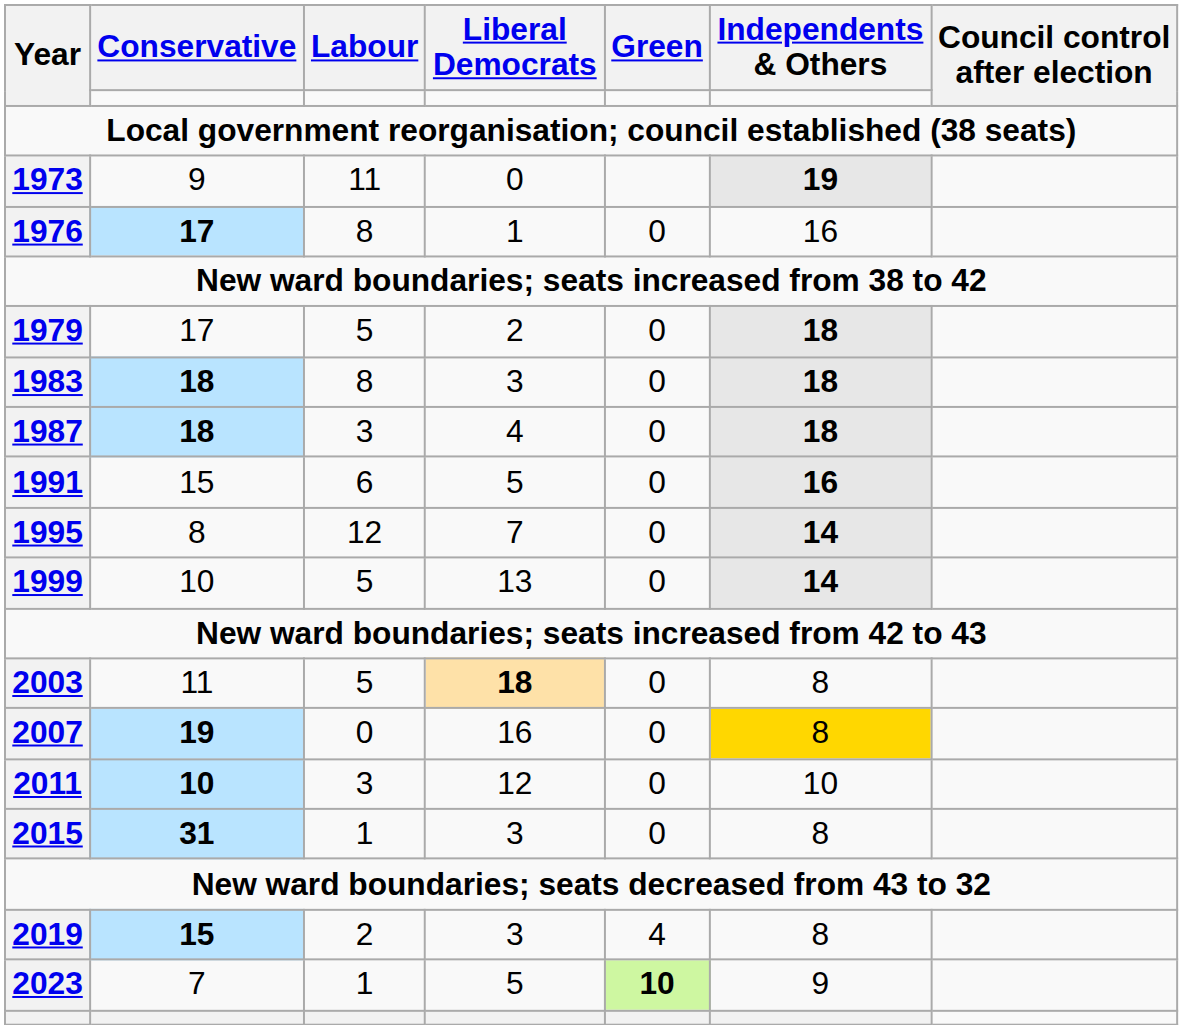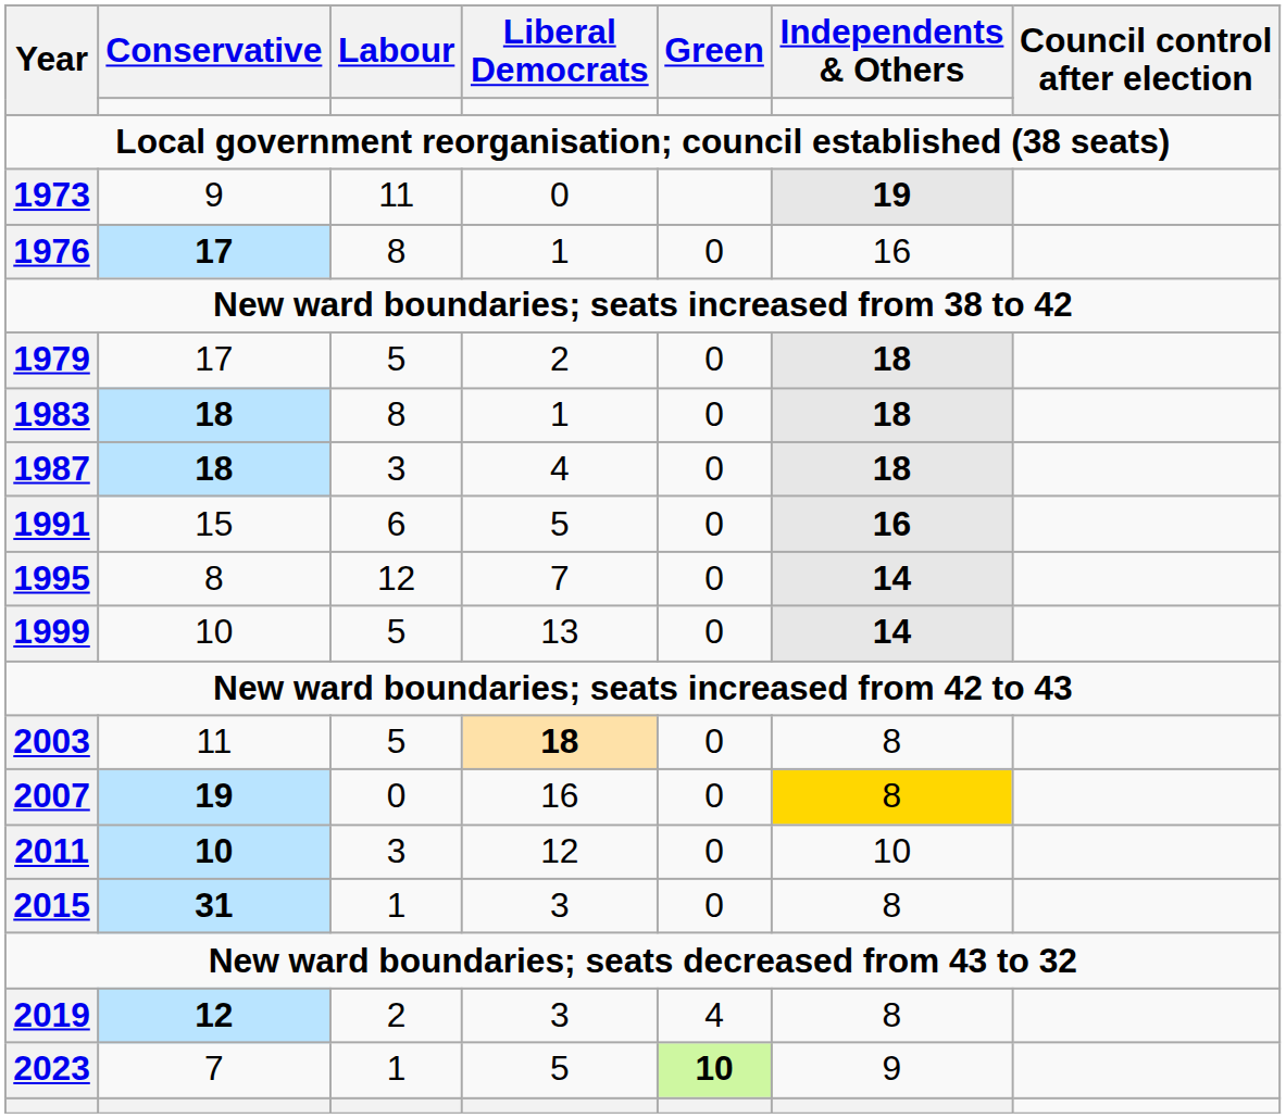1983 | Liberal Democrats: 3 -> 1
2019 | Conservative: 15 -> 12
